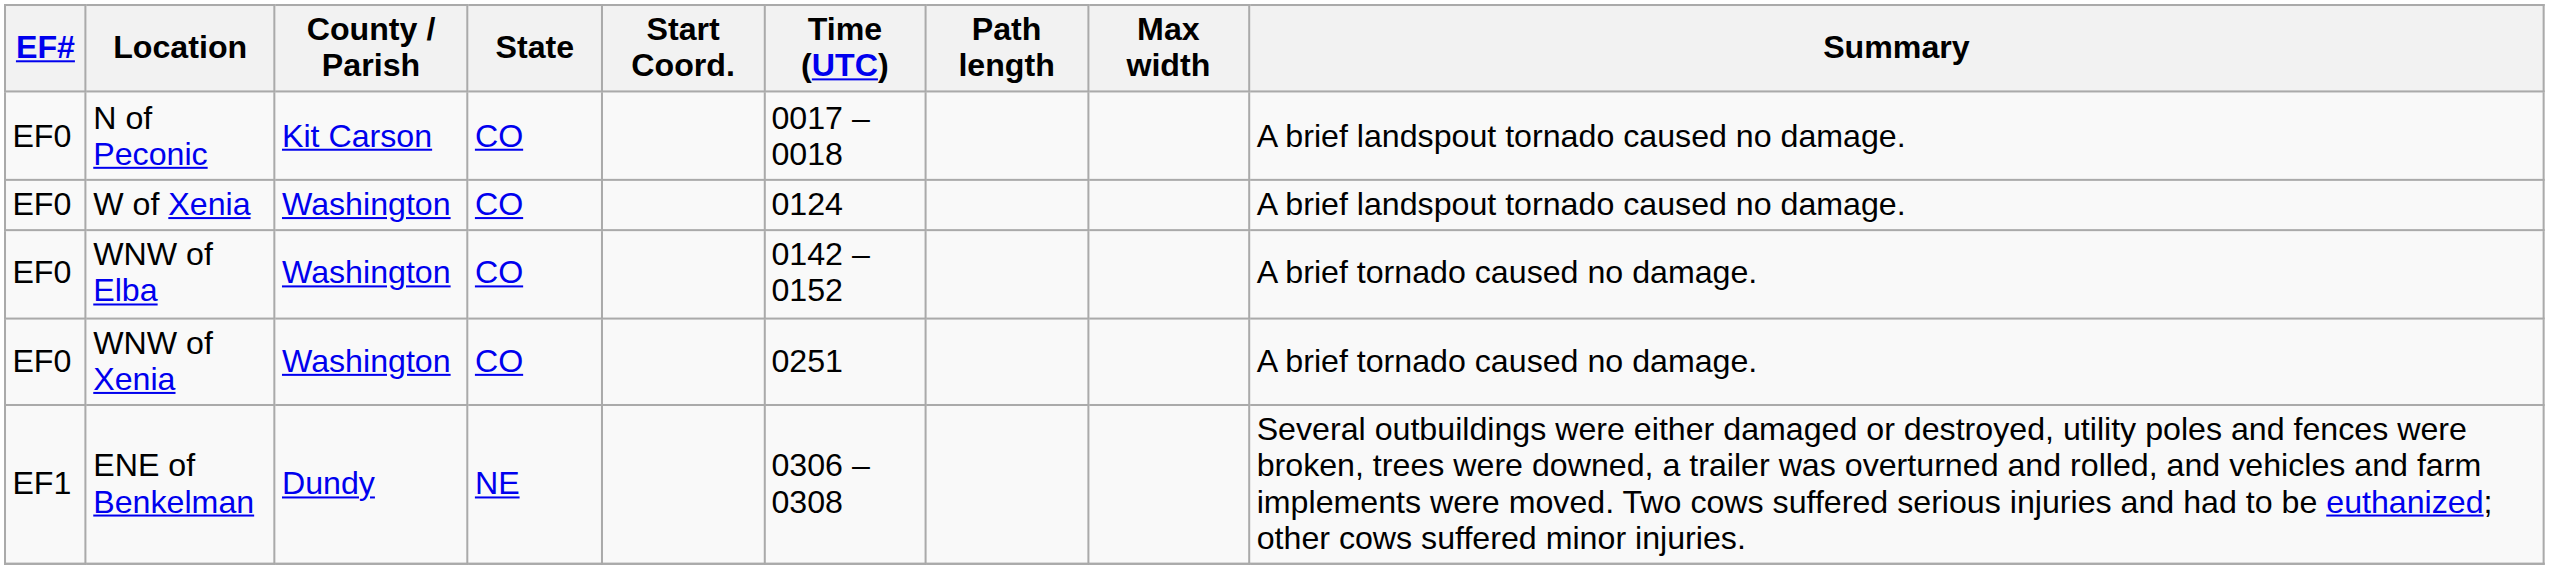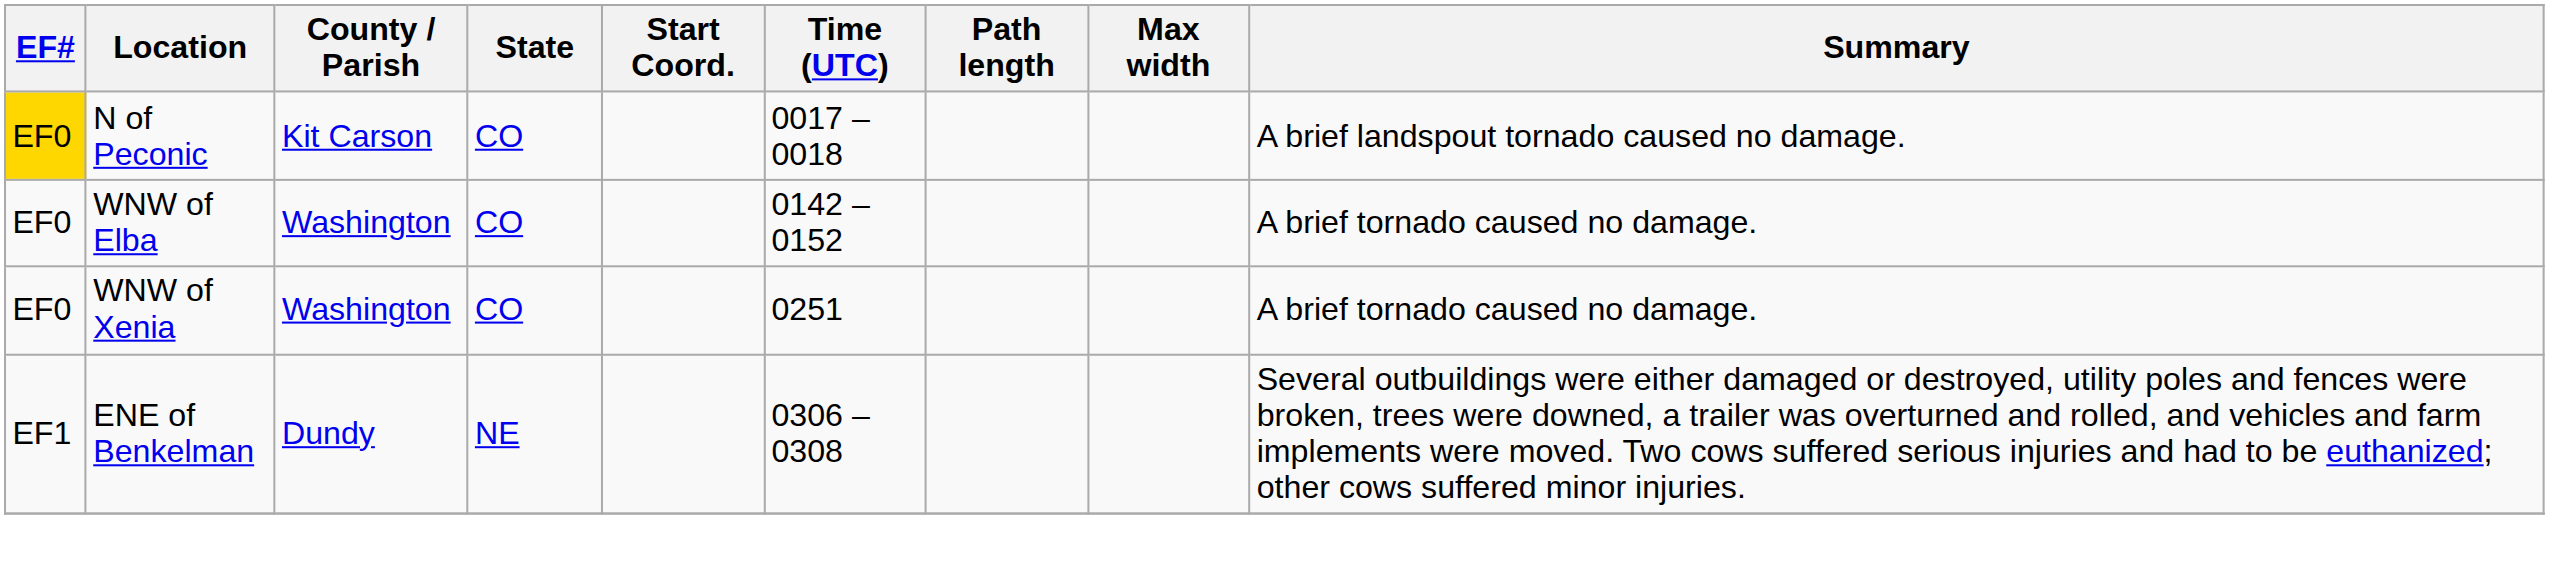N of Peconic | EF#: no background -> gold background
- row: EF0 | W of Xenia | Washington | CO | 0124 | A brief landspout tornado caused no damage.
